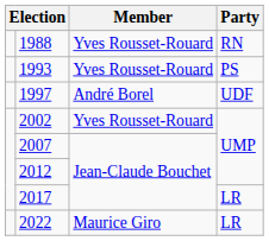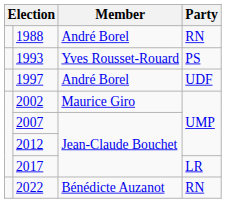1988 | Member: Yves Rousset-Rouard -> André Borel
2002 | Member: Yves Rousset-Rouard -> Maurice Giro
2022 | Member: Maurice Giro -> Bénédicte Auzanot
2022 | Party: LR -> RN
